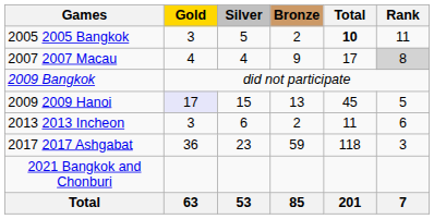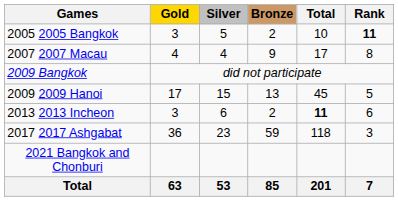2005 2005 Bangkok | Total: bold -> normal
2005 2005 Bangkok | Rank: normal -> bold
2007 2007 Macau | Rank: lightgrey background -> no background
2009 2009 Hanoi | Gold: lavender background -> no background
2013 2013 Incheon | Total: normal -> bold
